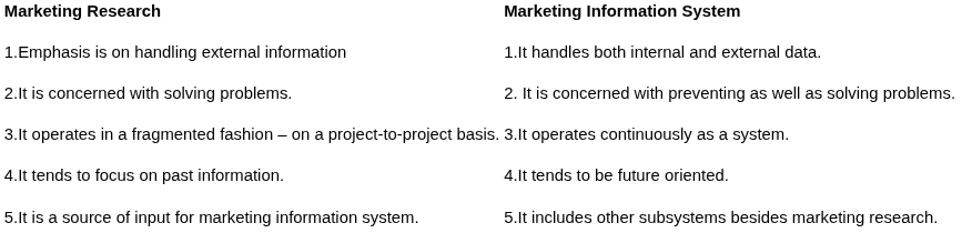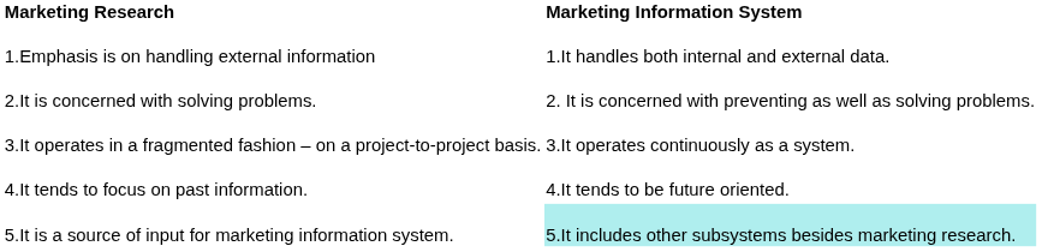5.It is a source of input for marketing information system. | column 2: no background -> paleturquoise background
